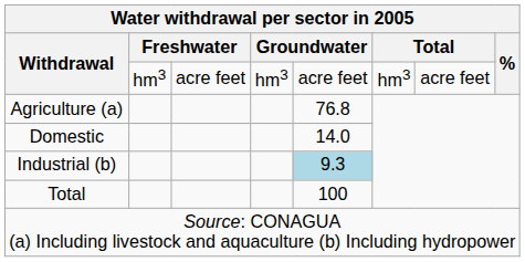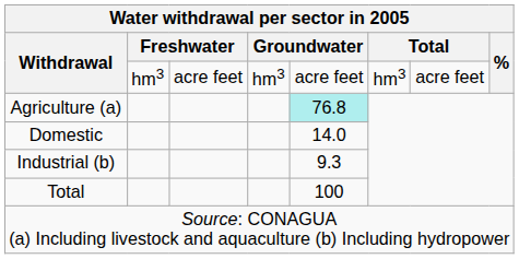Agriculture (a) | column 5: no background -> paleturquoise background
Industrial (b) | column 5: lightblue background -> no background
